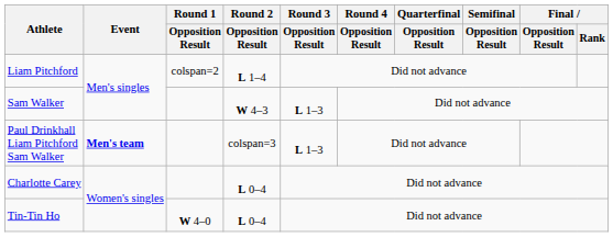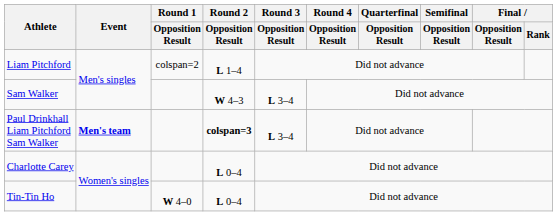Sam Walker | Round 3 / Opposition Result: L 1–3 -> L 3–4
Paul Drinkhall Liam Pitchford Sam Walker | Round 2 / Opposition Result: normal -> bold
Paul Drinkhall Liam Pitchford Sam Walker | Round 3 / Opposition Result: L 1–3 -> L 3–4
